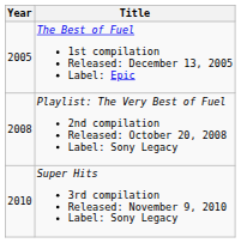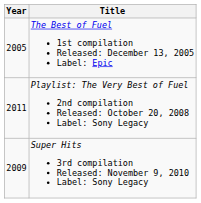row 3 | Year: 2008 -> 2011
row 4 | Year: 2010 -> 2009
